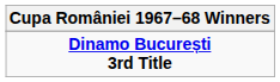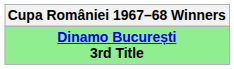row 2 | column 1: no background -> lightgreen background
